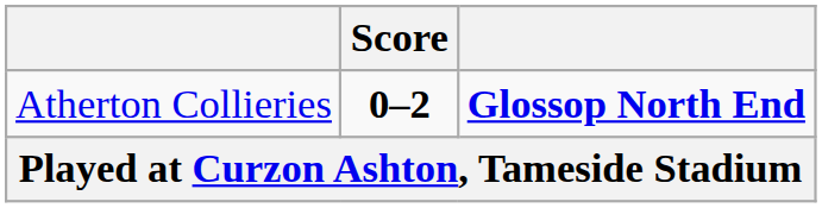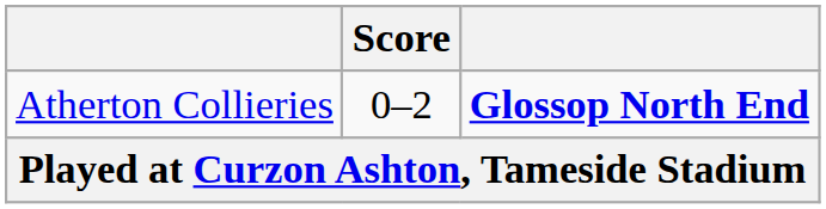Atherton Collieries | Score: bold -> normal
